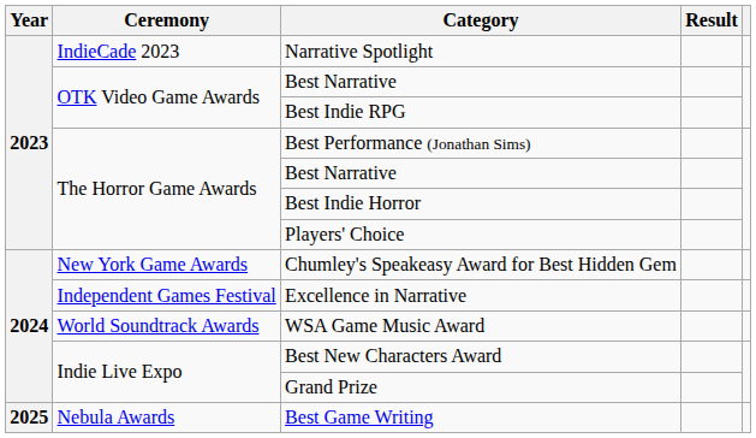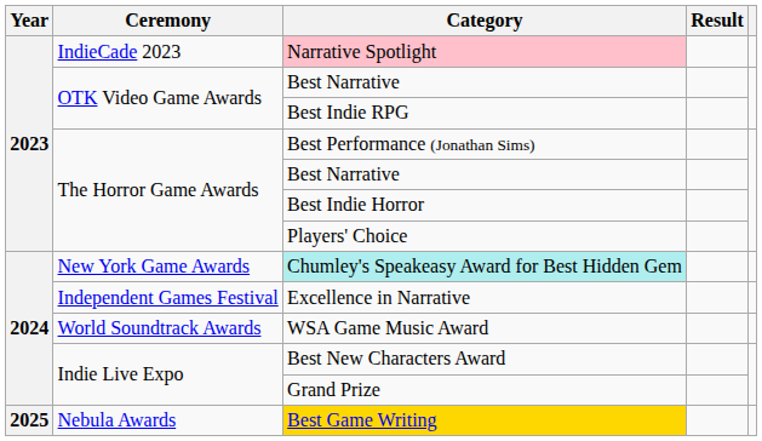Narrative Spotlight | Category: no background -> pink background
Chumley's Speakeasy Award for Best Hidden Gem | Category: no background -> paleturquoise background
Best Game Writing | Category: no background -> gold background
